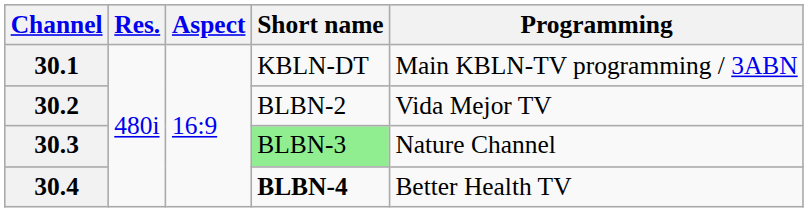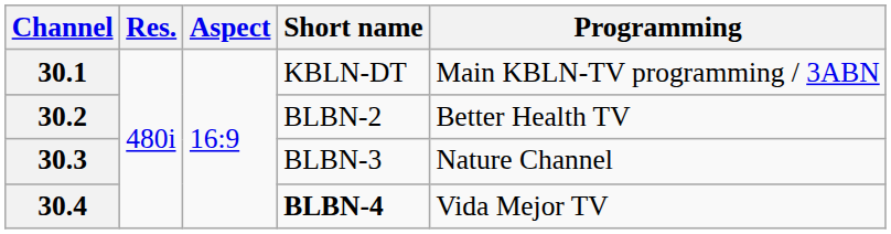30.2 | Programming: Vida Mejor TV -> Better Health TV
30.3 | Short name: lightgreen background -> no background
30.4 | Programming: Better Health TV -> Vida Mejor TV
